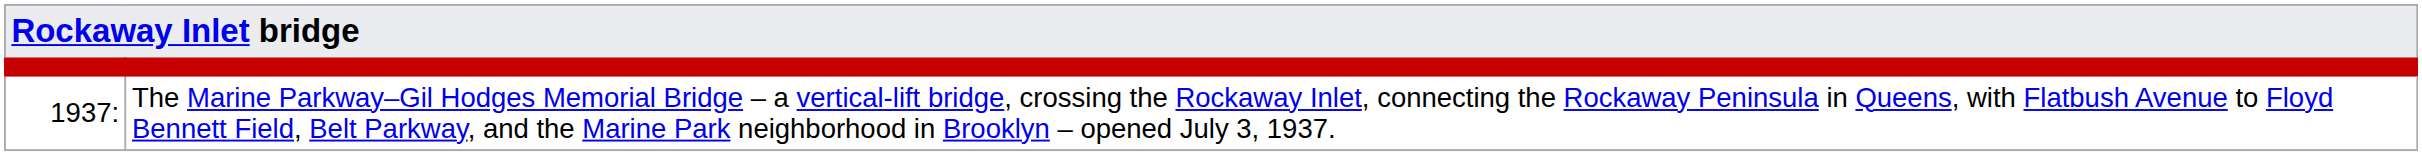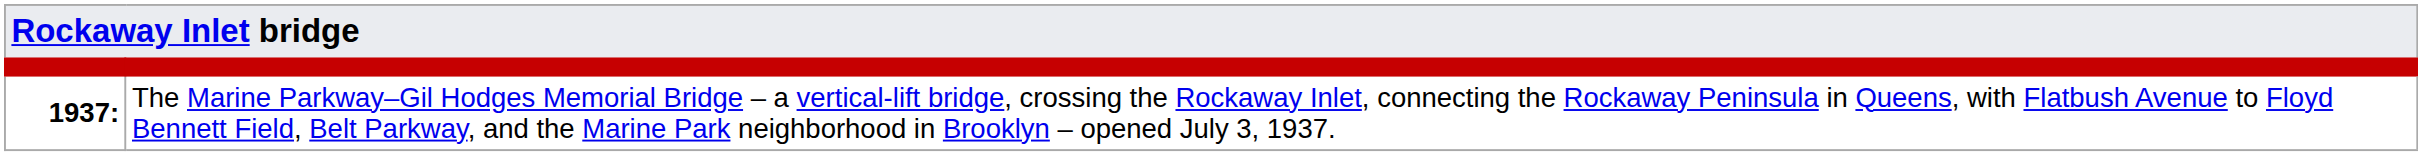row 2 | column 1: normal -> bold
